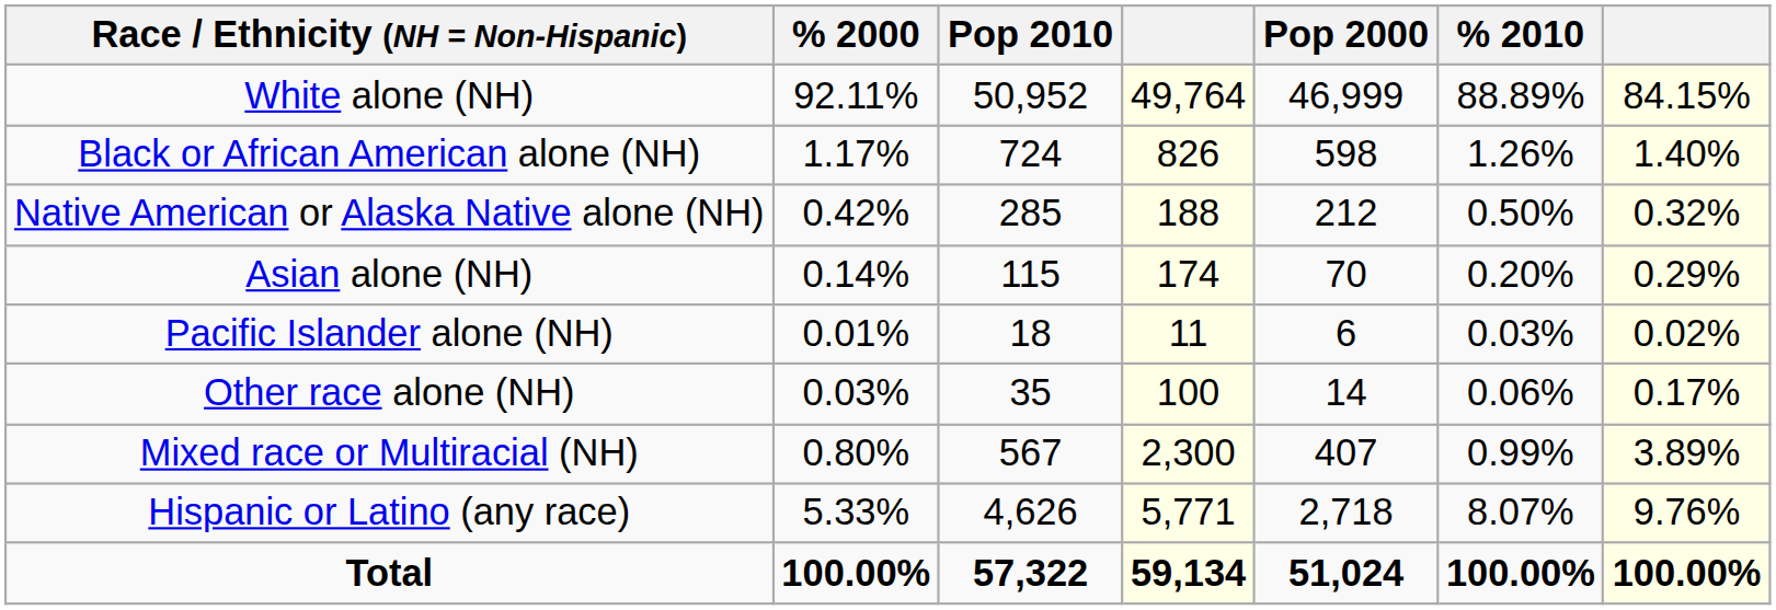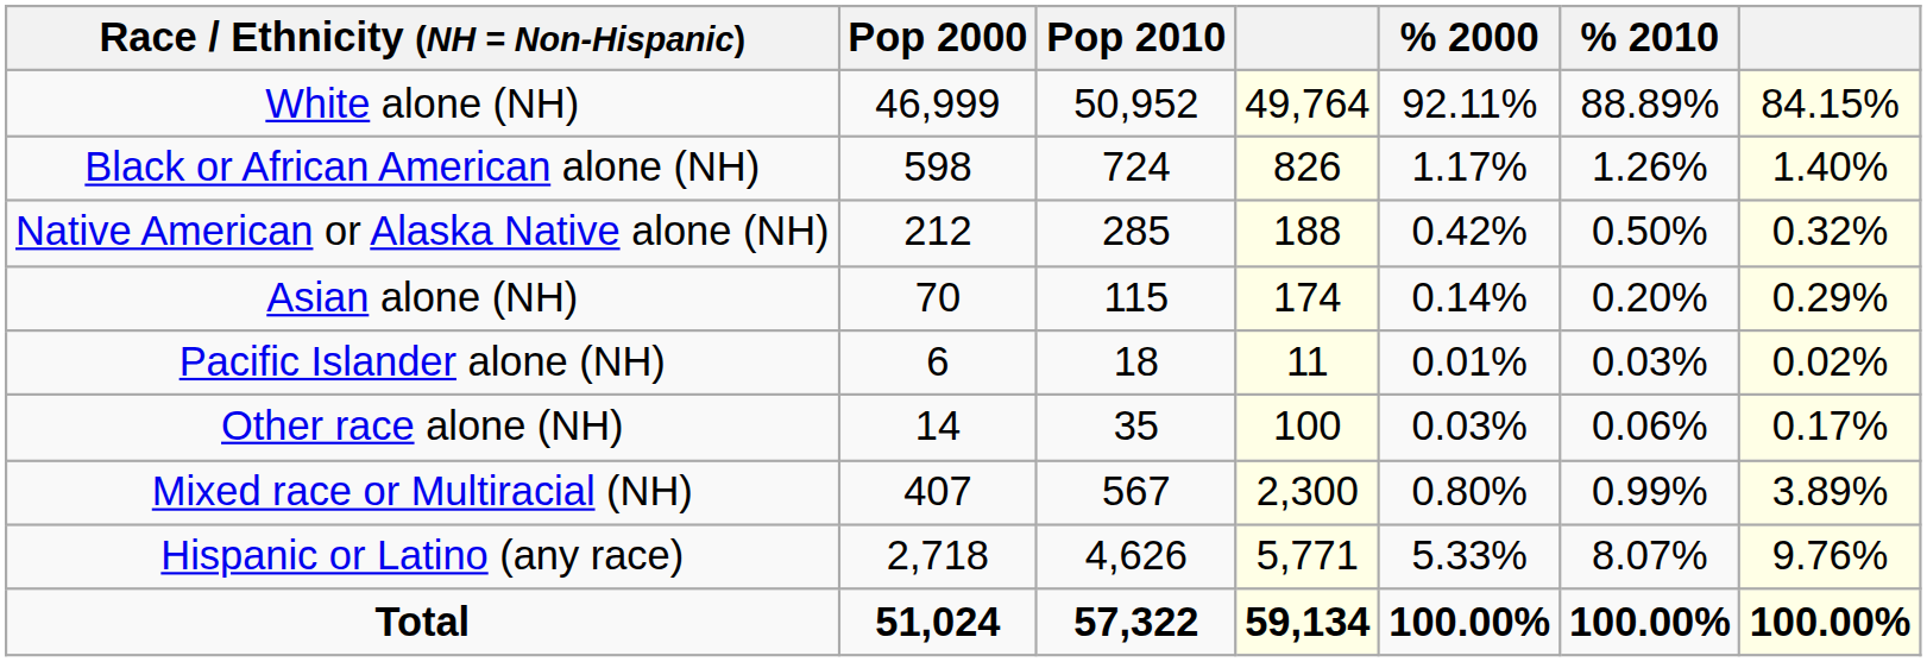columns swapped: Pop 2000 <-> % 2000
